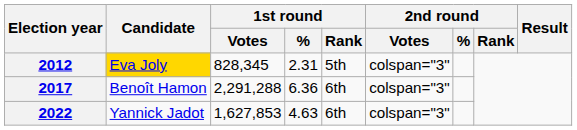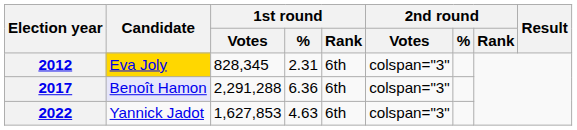2012 | 1st round / Rank: 5th -> 6th
2017 | Candidate: no background -> lavender background
